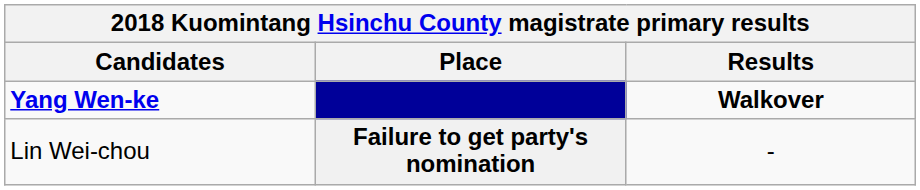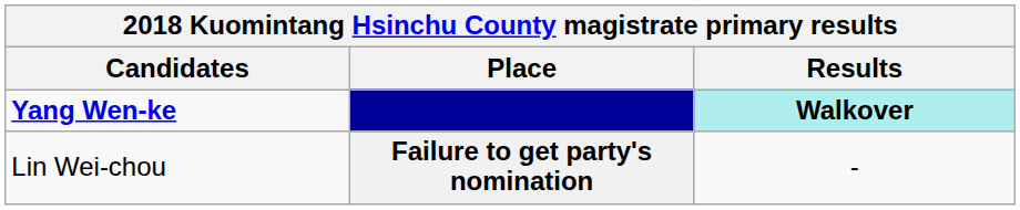Yang Wen-ke | Results: no background -> paleturquoise background
